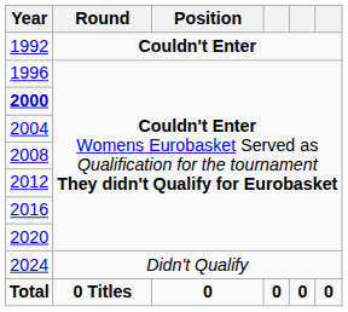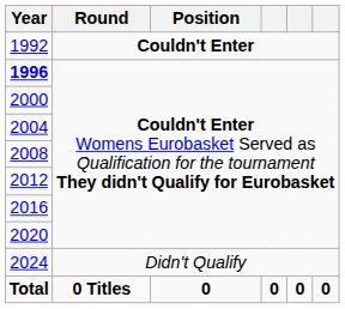1996 | Year: normal -> bold
2000 | Year: bold -> normal
